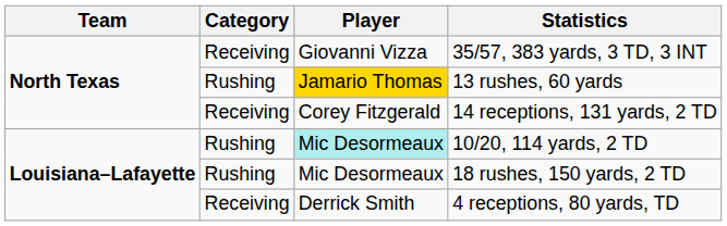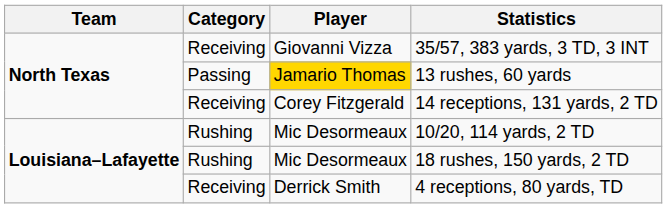13 rushes, 60 yards | Category: Rushing -> Passing
10/20, 114 yards, 2 TD | Player: paleturquoise background -> no background
